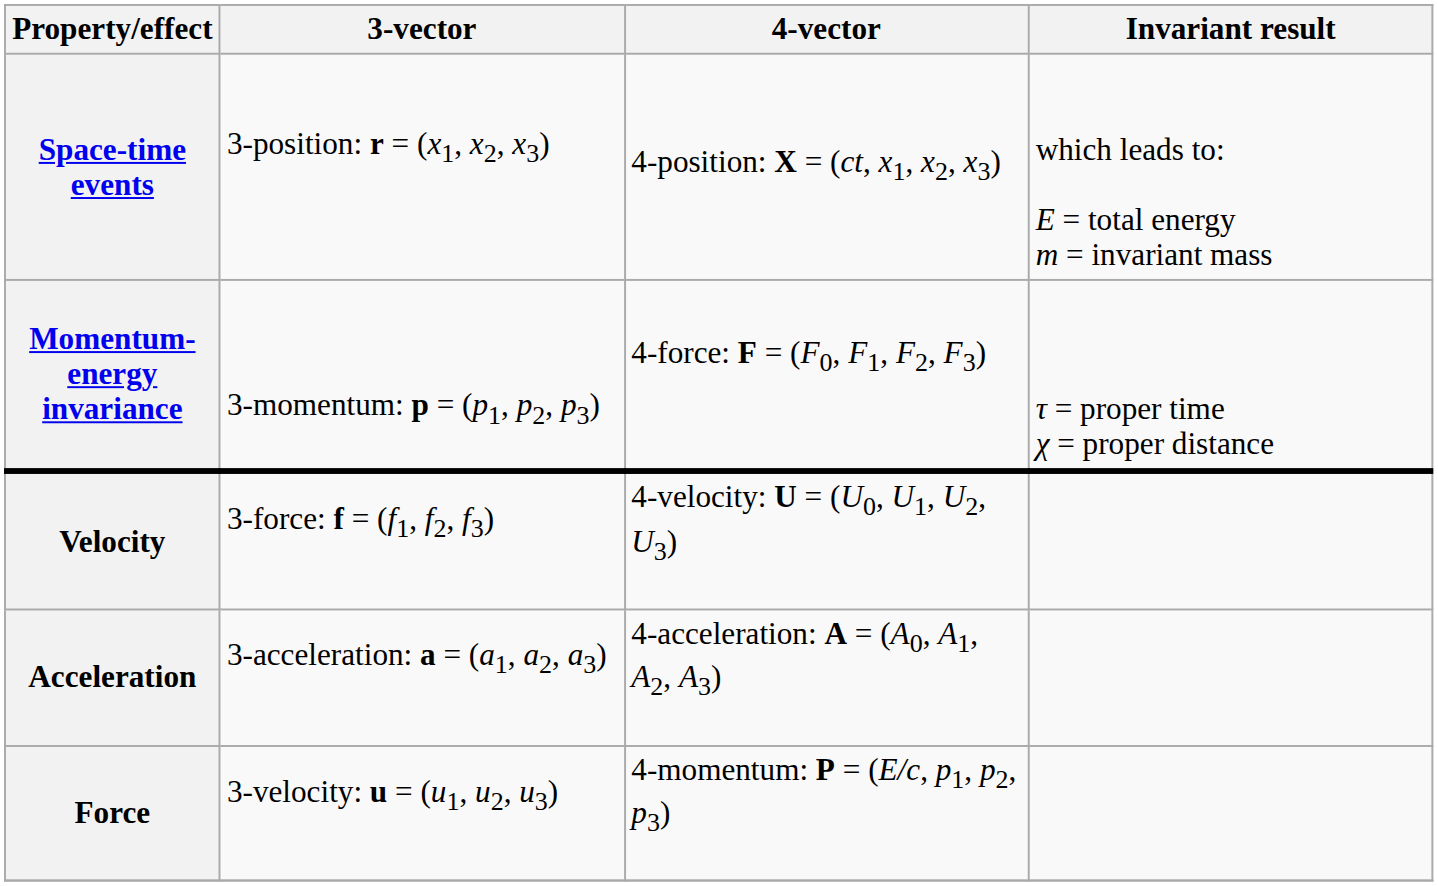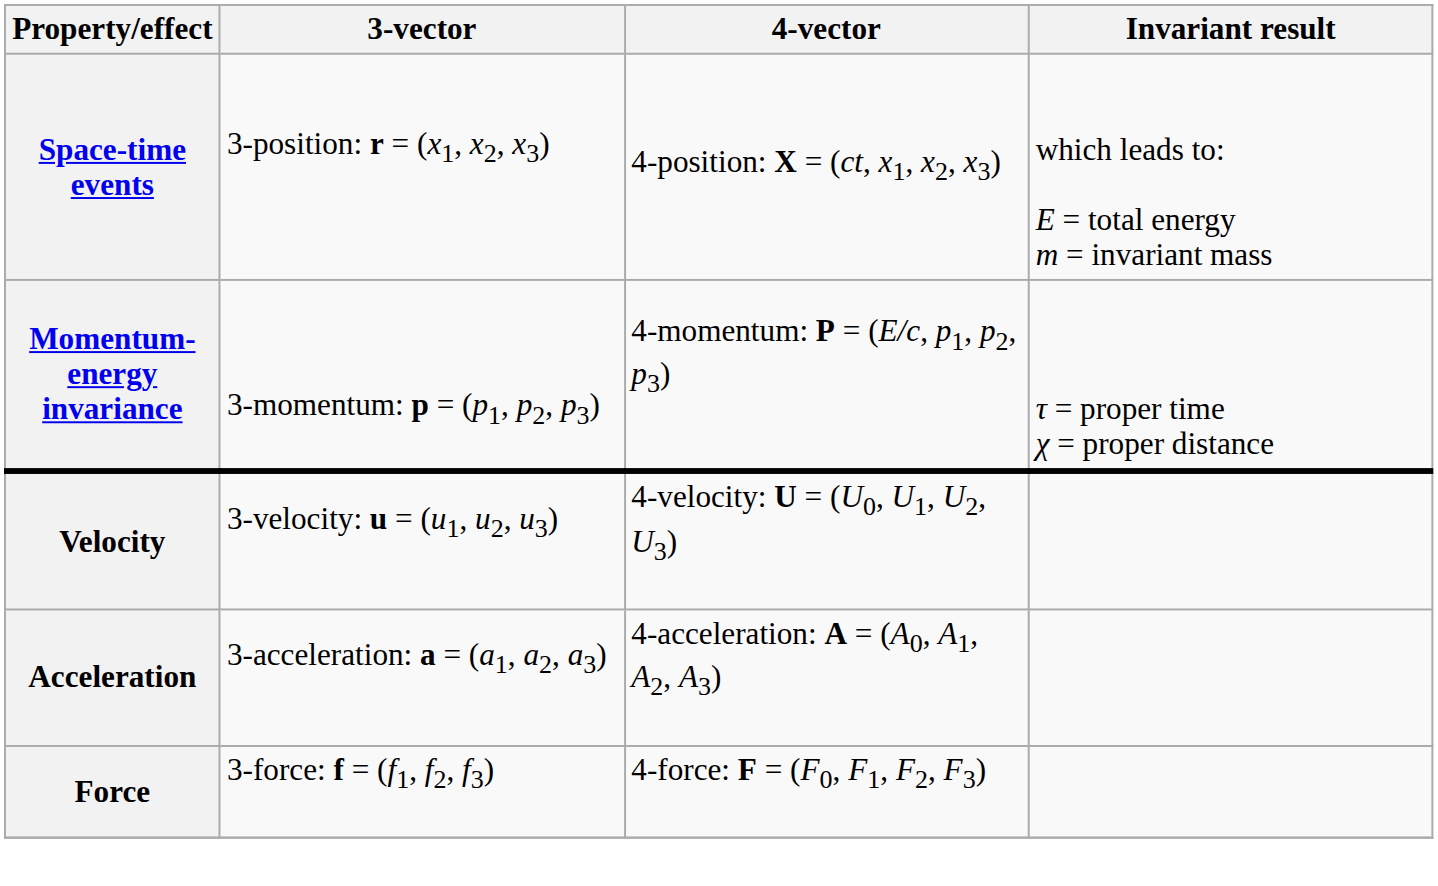Momentum-energy invariance | 4-vector: 4-force: F = (F0, F1, F2, F3) -> 4-momentum: P = (E/c, p1, p2, p3)
Velocity | 3-vector: 3-force: f = (f1, f2, f3) -> 3-velocity: u = (u1, u2, u3)
Force | 3-vector: 3-velocity: u = (u1, u2, u3) -> 3-force: f = (f1, f2, f3)
Force | 4-vector: 4-momentum: P = (E/c, p1, p2, p3) -> 4-force: F = (F0, F1, F2, F3)
